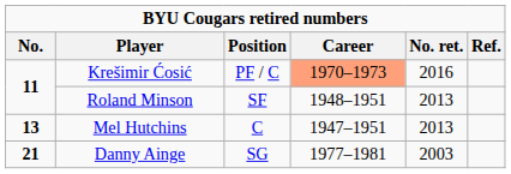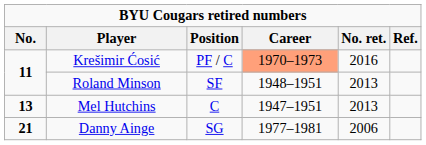Danny Ainge | No. ret.: 2003 -> 2006
